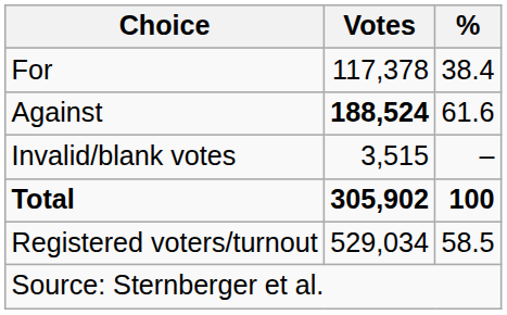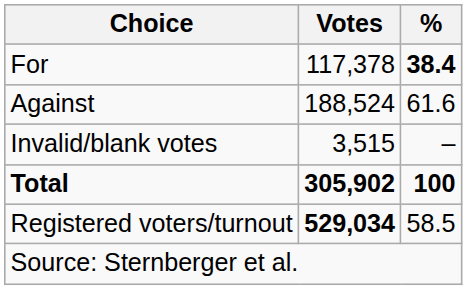For | %: normal -> bold
Against | Votes: bold -> normal
Registered voters/turnout | Votes: normal -> bold
